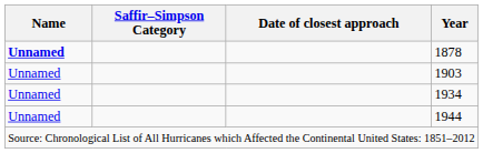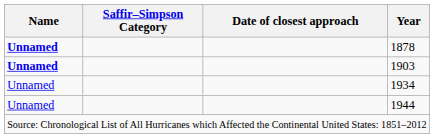1903 | Name: normal -> bold
